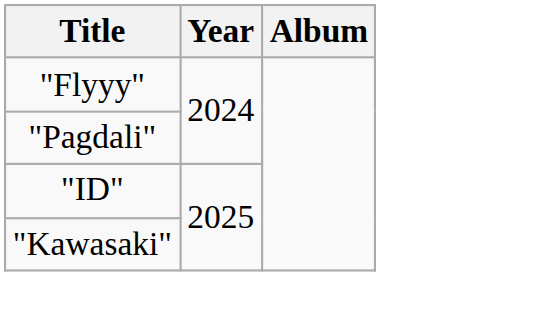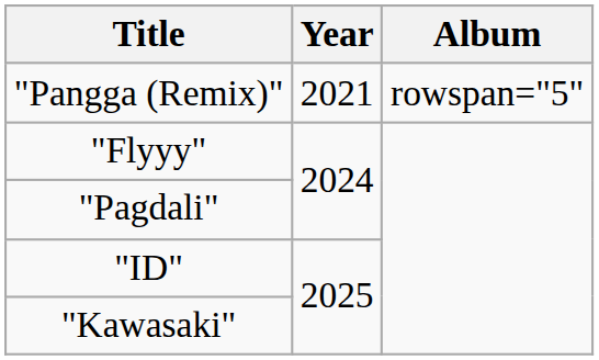+ row: "Pangga (Remix)" | 2021 | rowspan="5"
